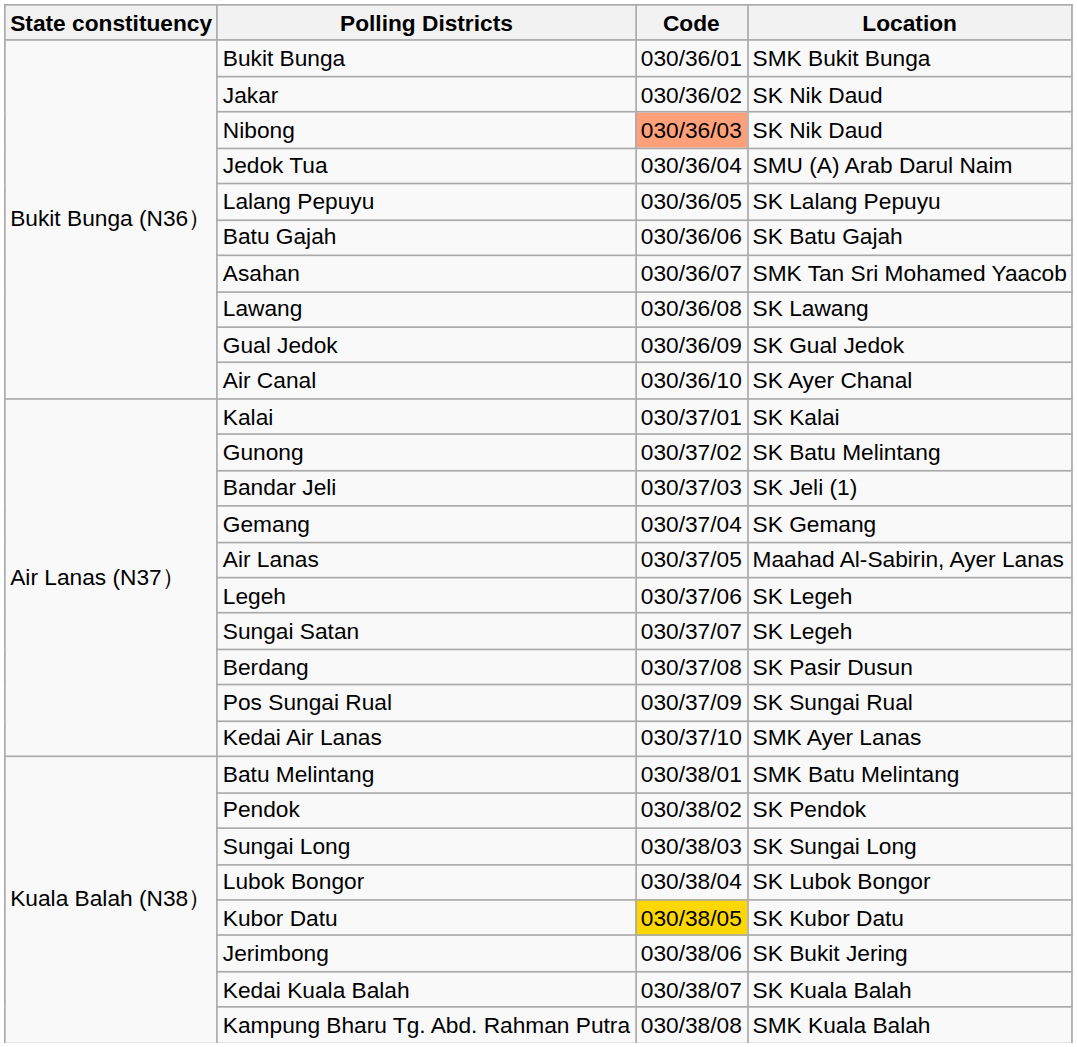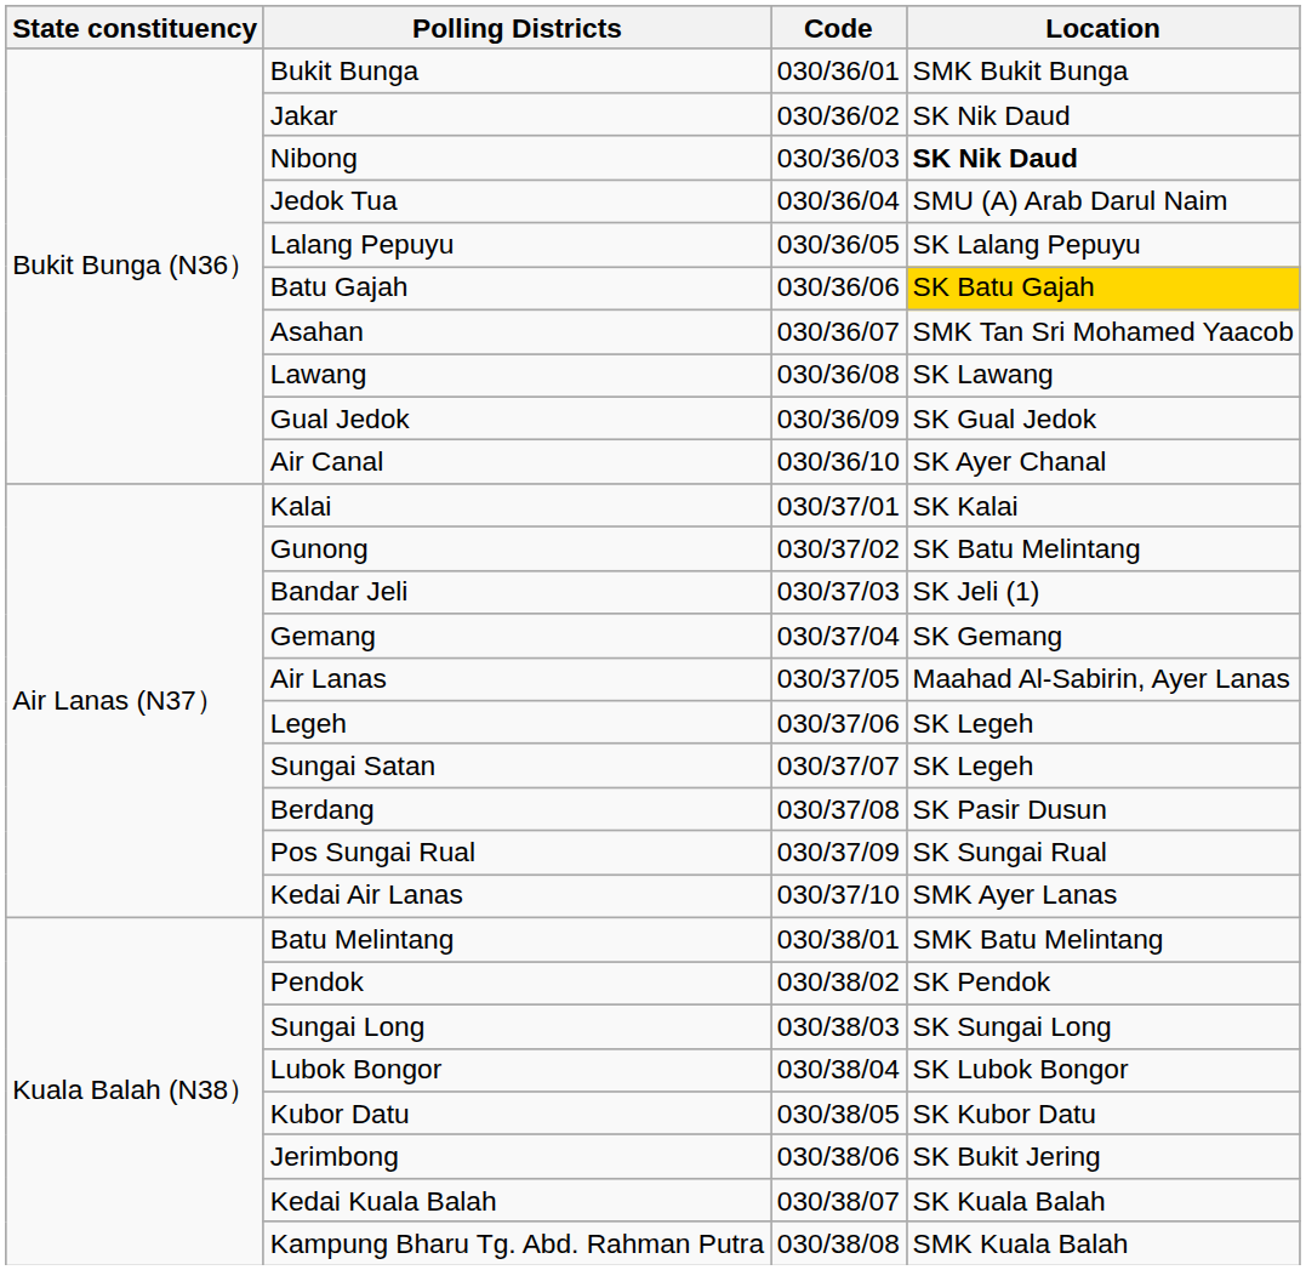Nibong | Code: lightsalmon background -> no background
Nibong | Location: normal -> bold
Batu Gajah | Location: no background -> gold background
Kubor Datu | Code: gold background -> no background
